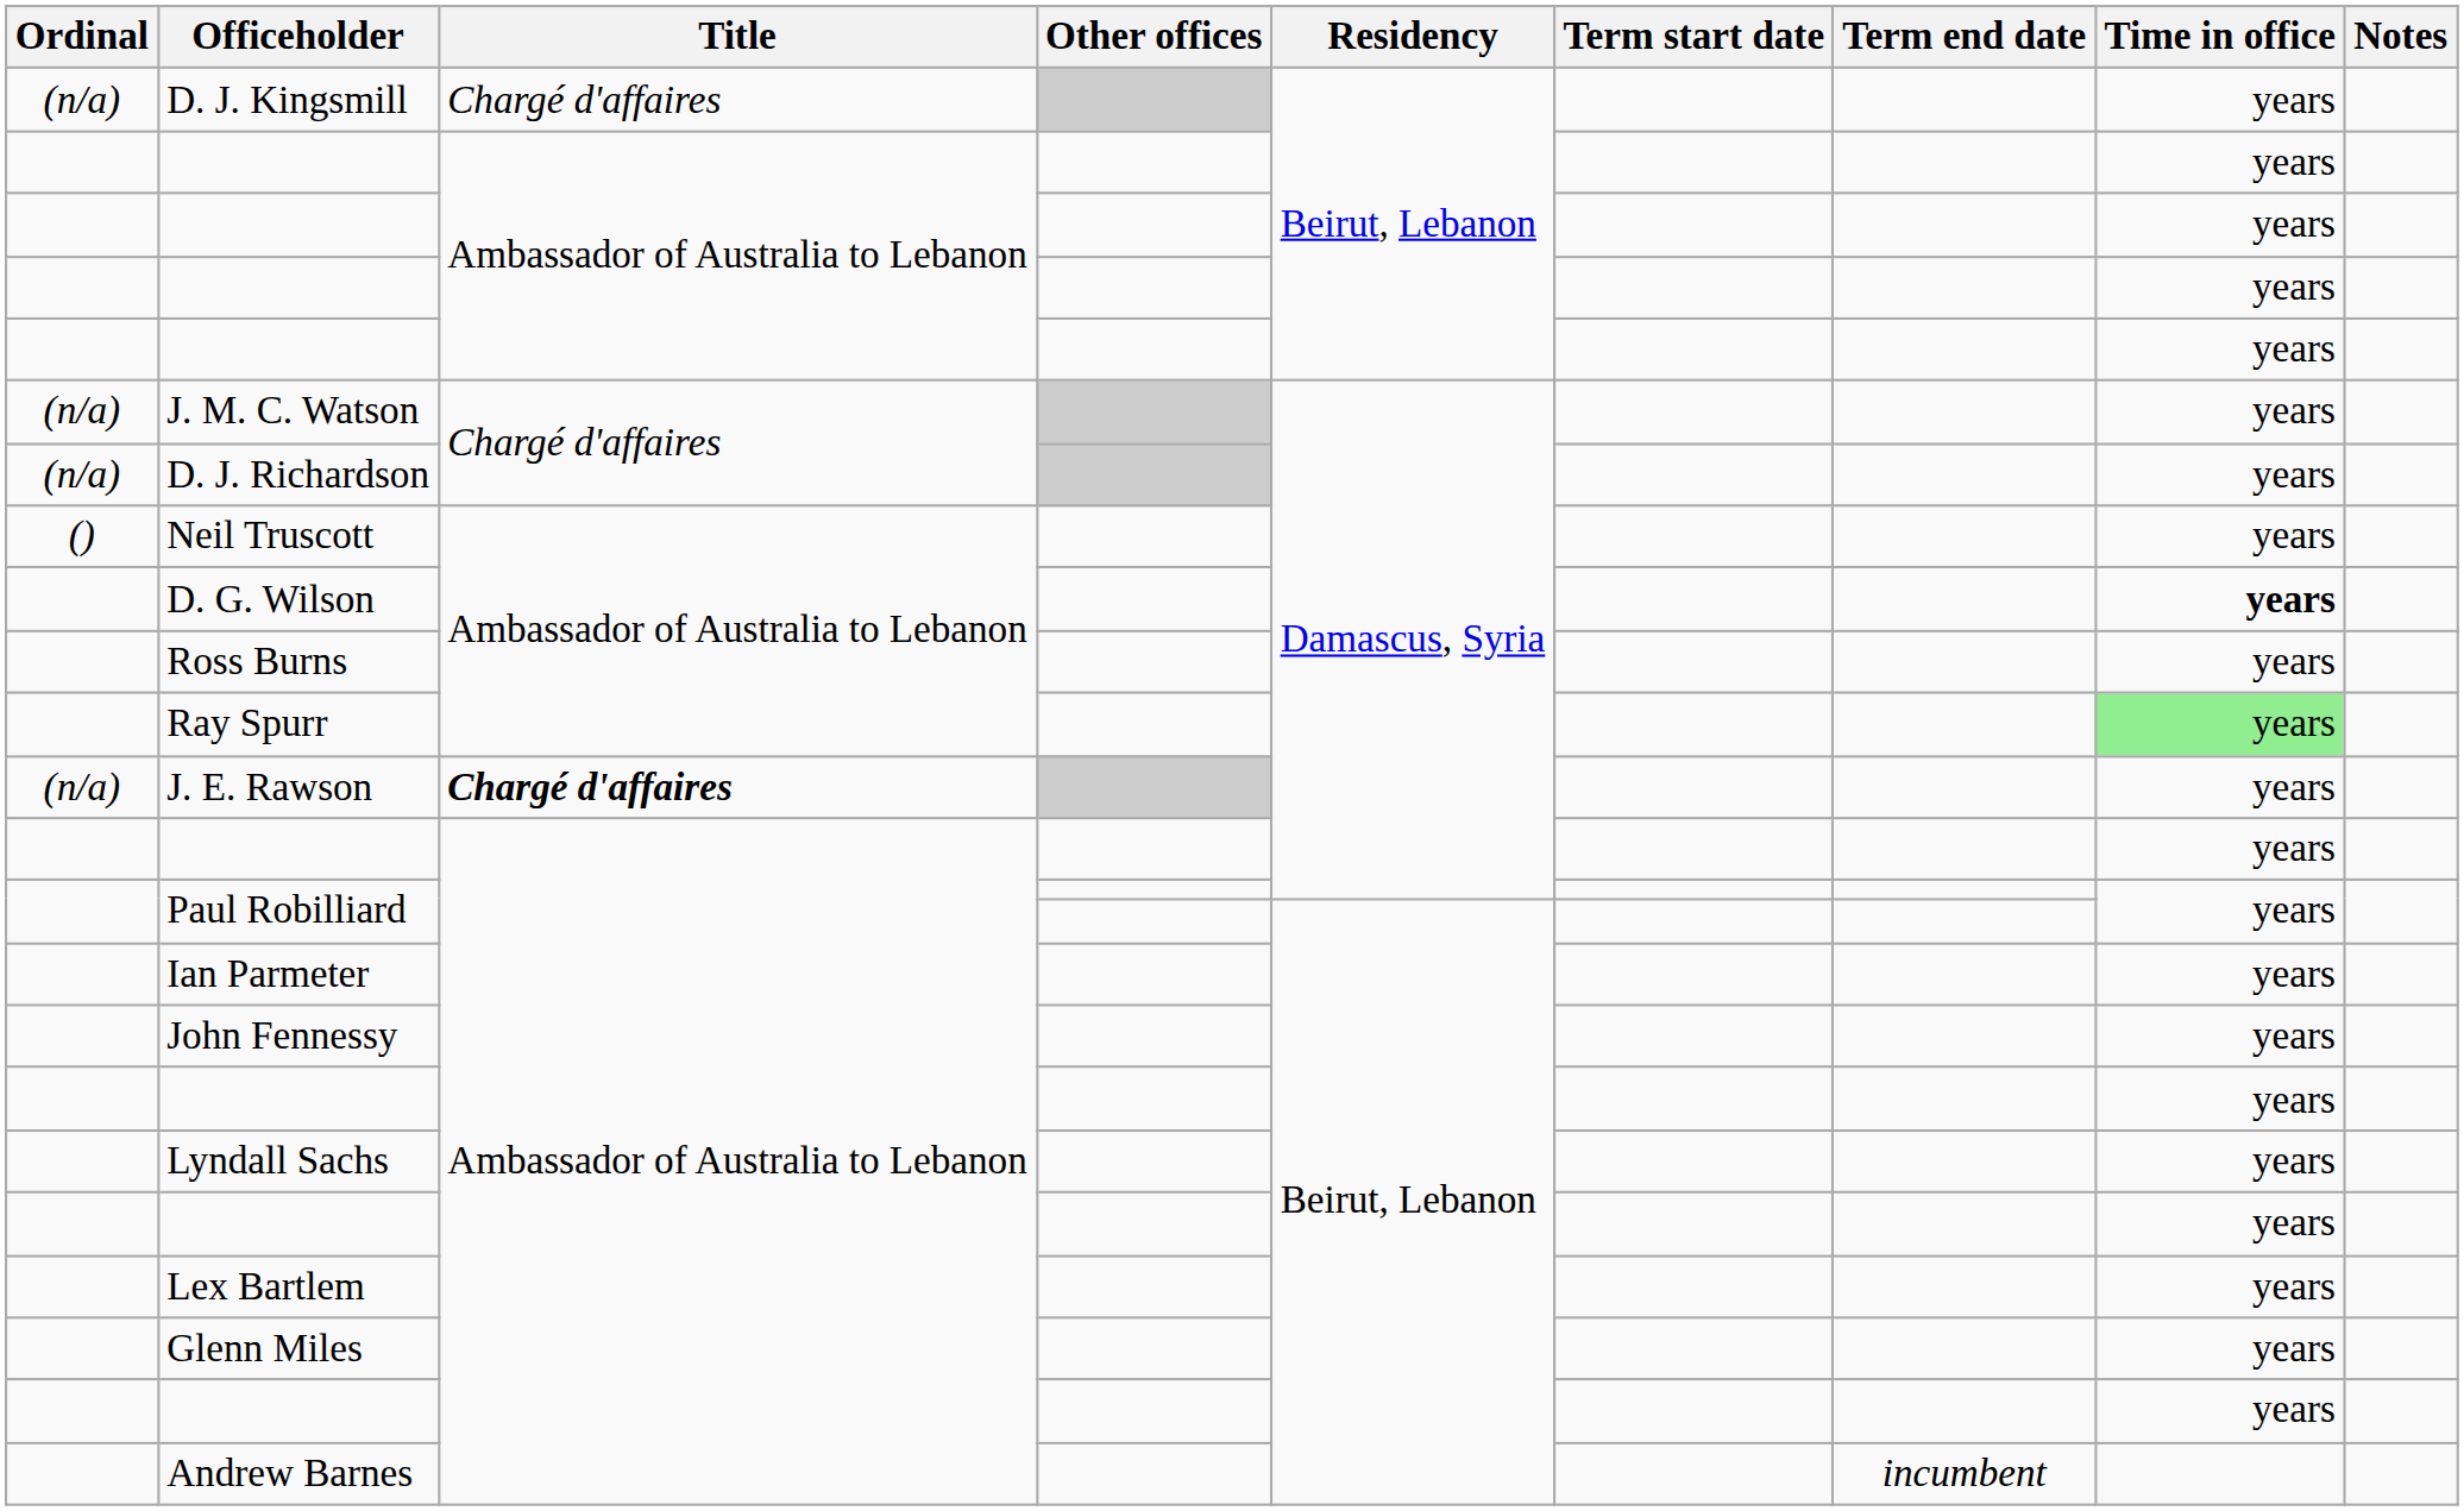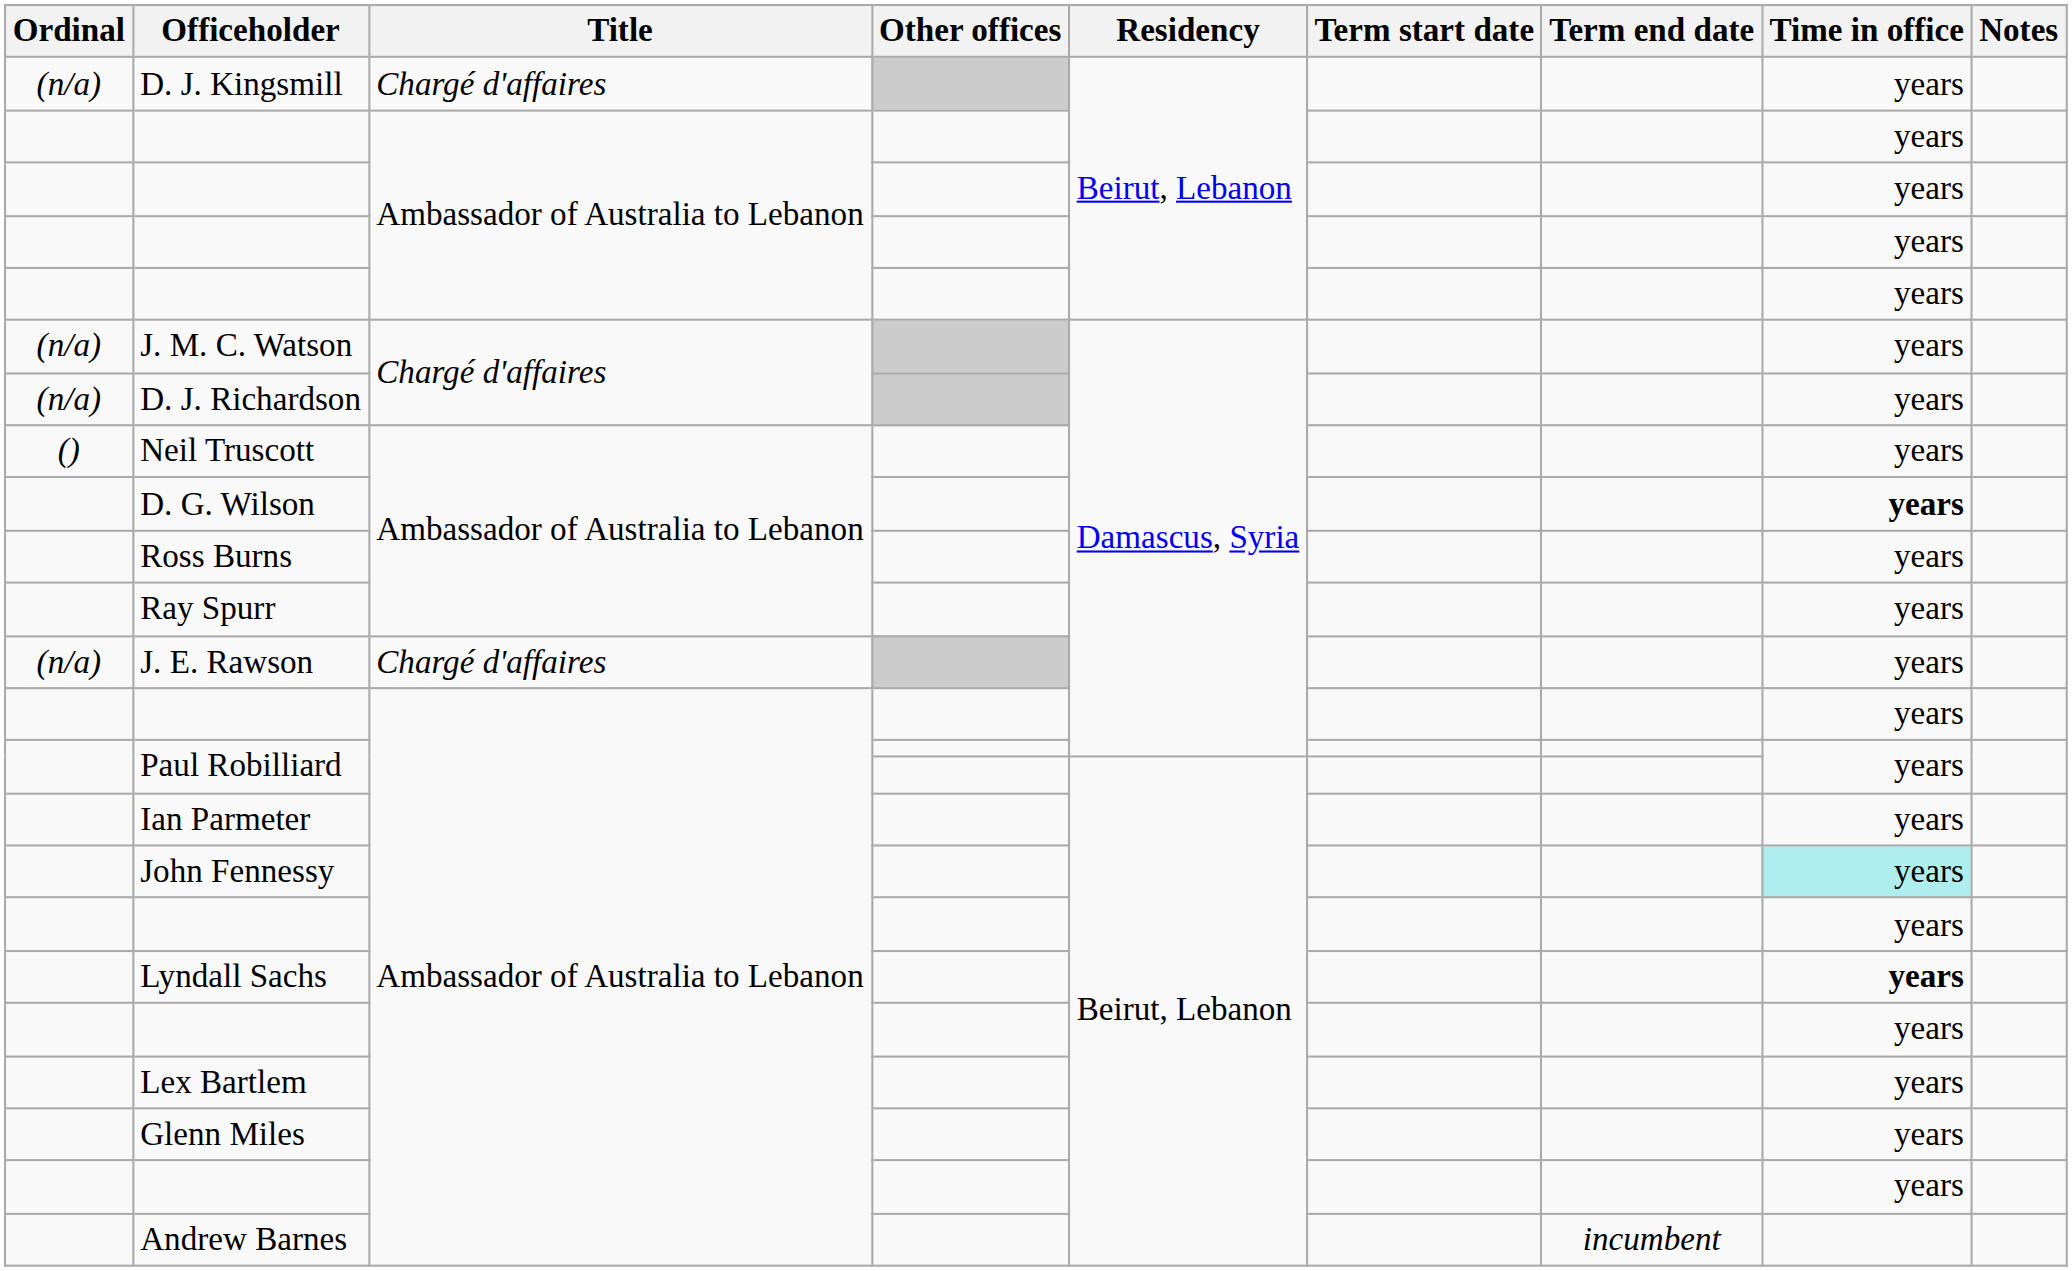Ray Spurr | Time in office: lightgreen background -> no background
J. E. Rawson | Title: bold -> normal
John Fennessy | Time in office: no background -> paleturquoise background
Lyndall Sachs | Time in office: normal -> bold
